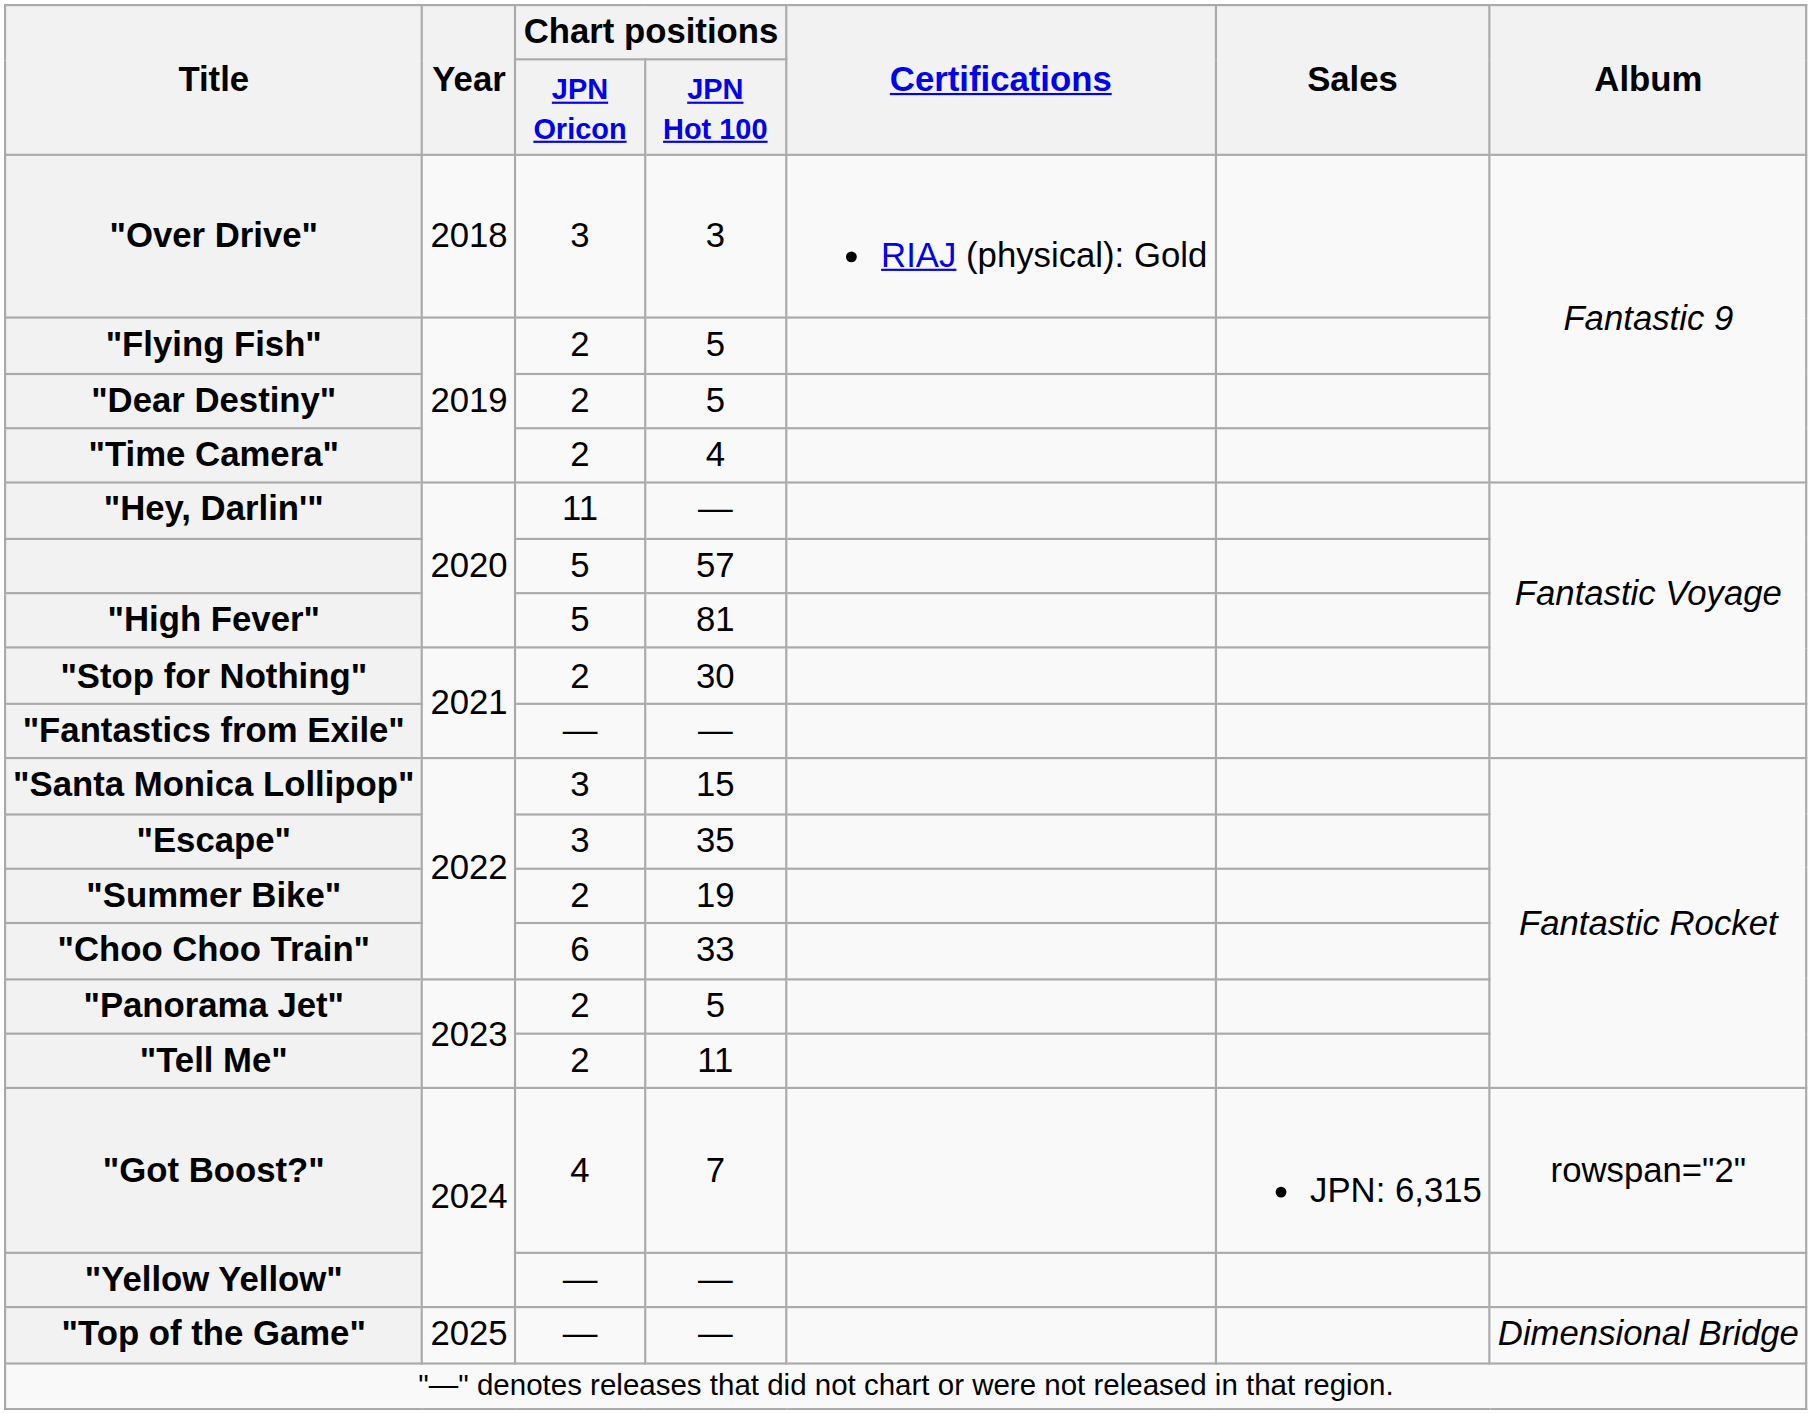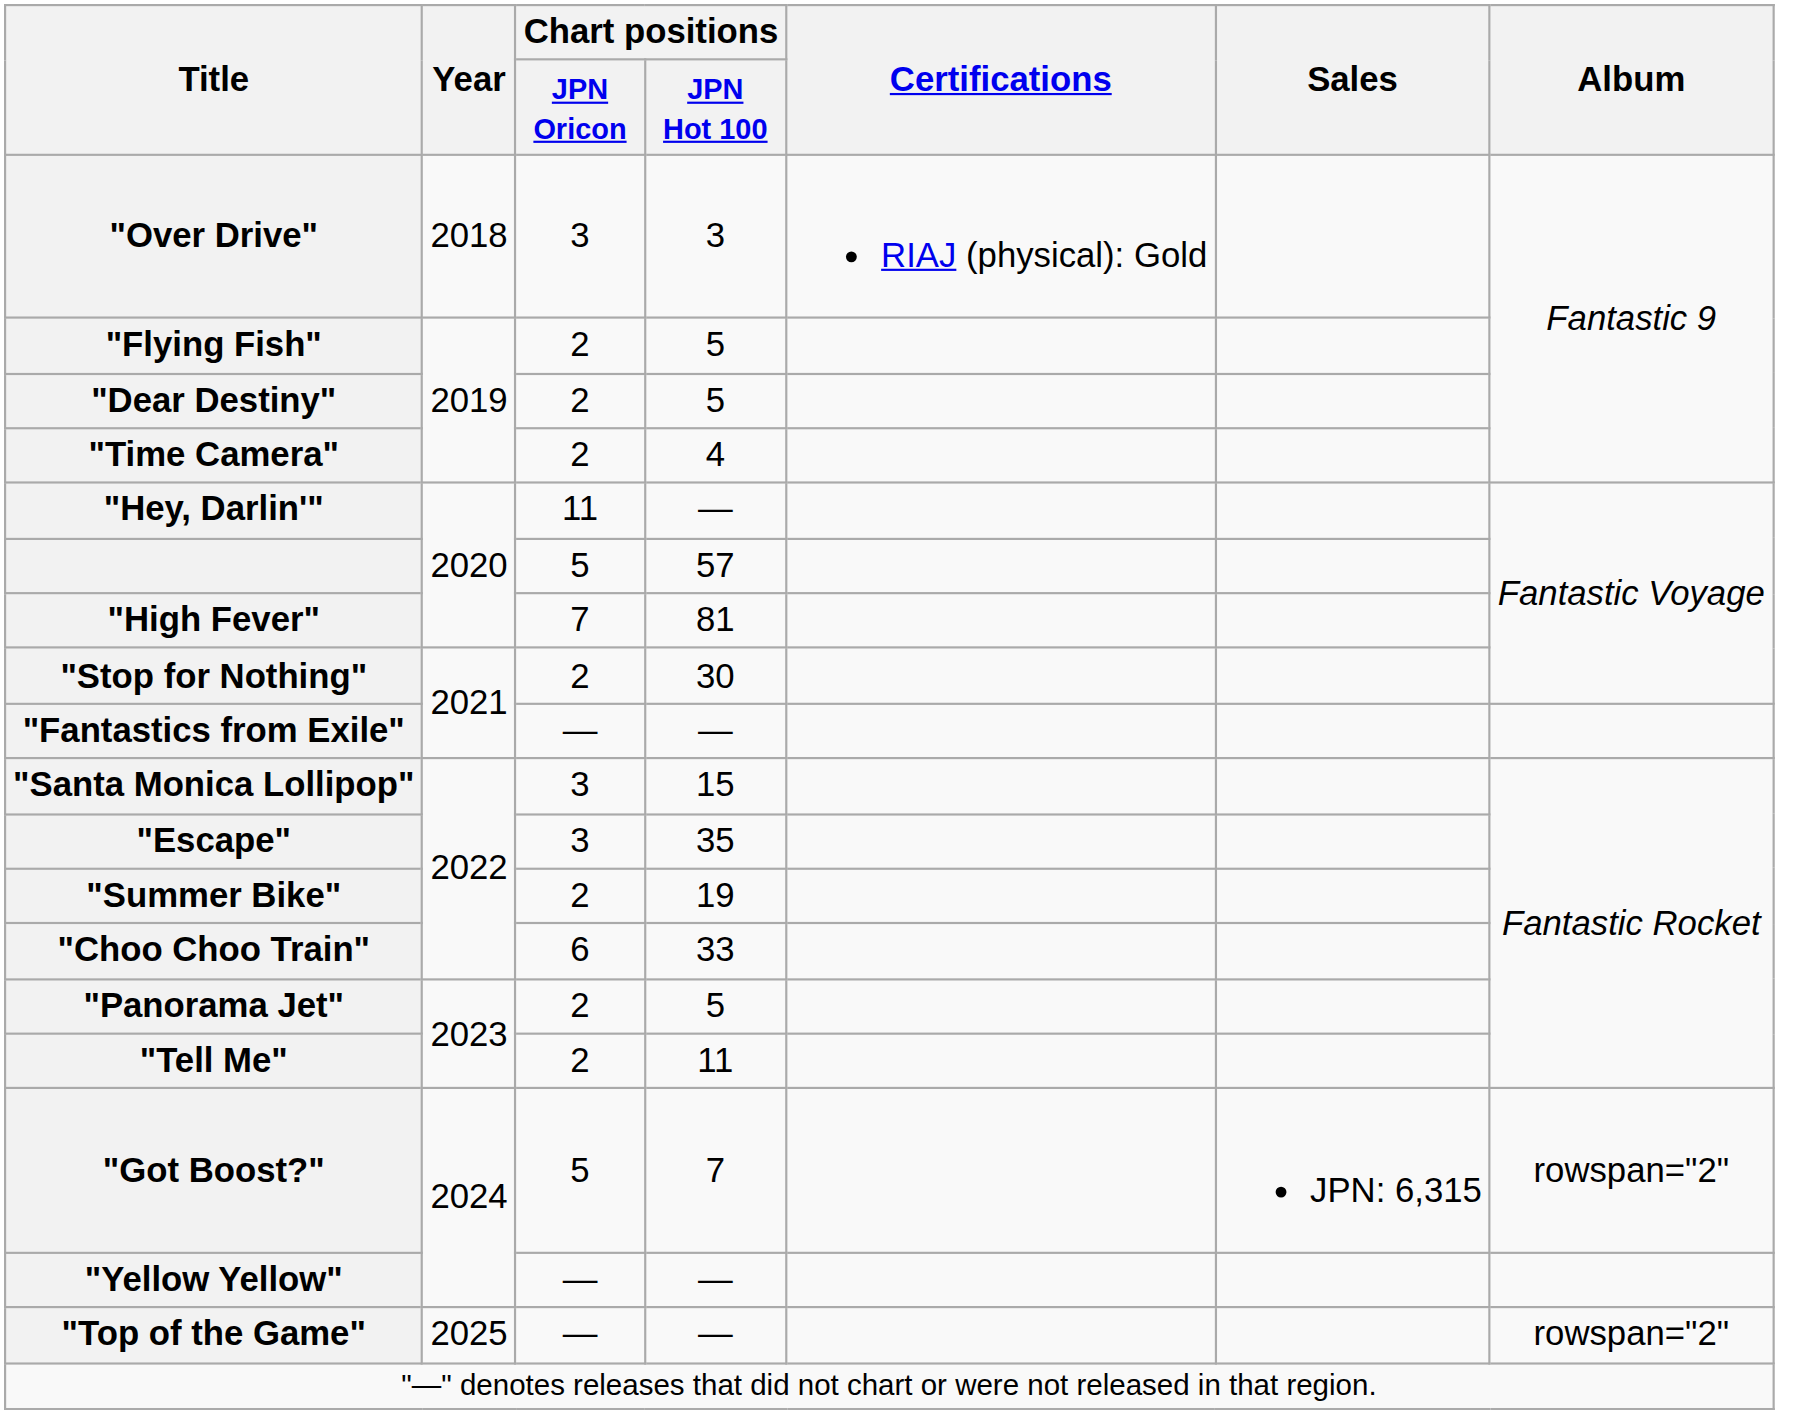"High Fever" | Chart positions / JPN Oricon: 5 -> 7
"Got Boost?" | Chart positions / JPN Oricon: 4 -> 5
"Top of the Game" | Album: Dimensional Bridge -> rowspan="2"
